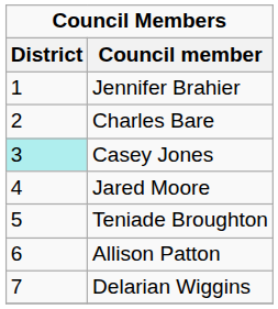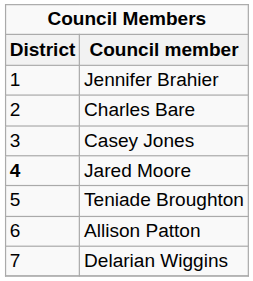Casey Jones | District: paleturquoise background -> no background
Jared Moore | District: normal -> bold
